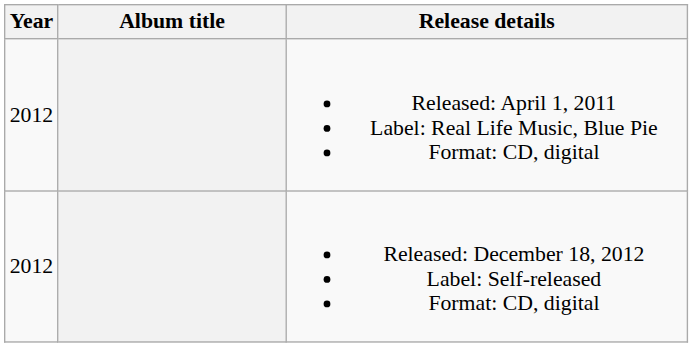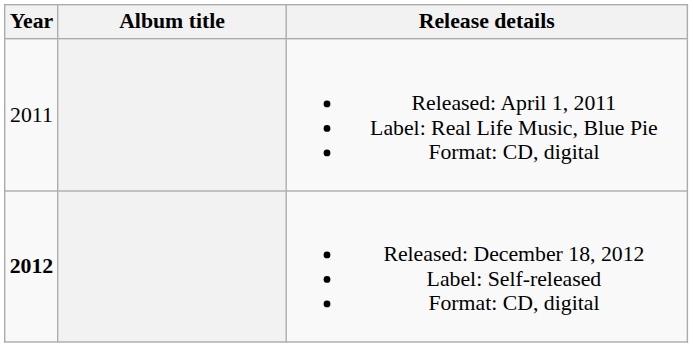row 2 | Year: 2012 -> 2011
row 3 | Year: normal -> bold
